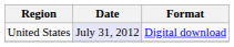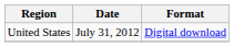United States | Date: lavender background -> no background
